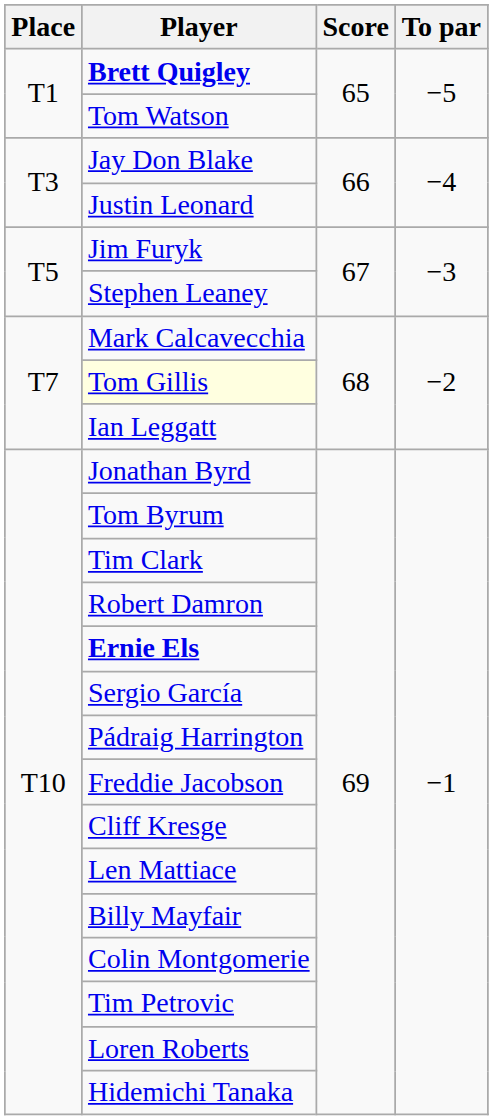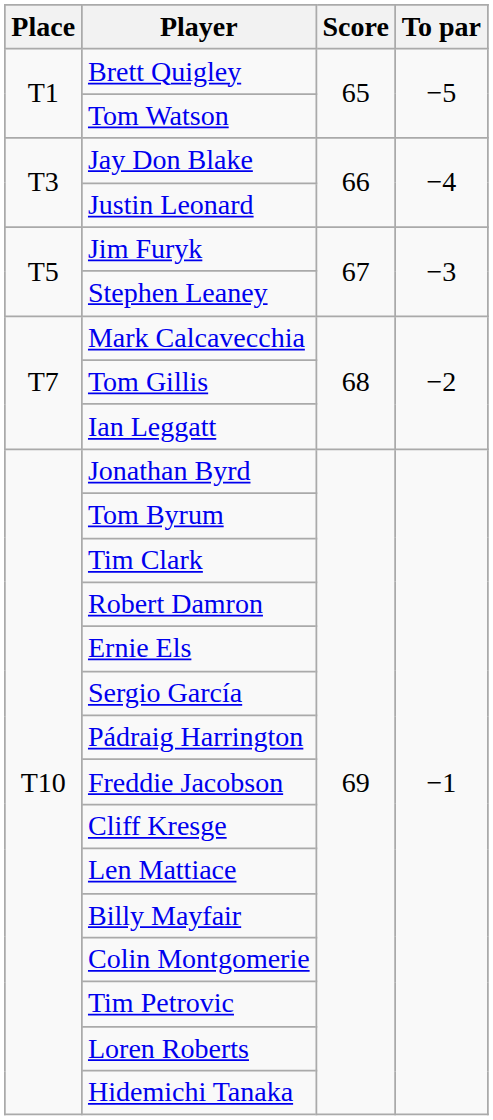Brett Quigley | Player: bold -> normal
Tom Gillis | Player: lightyellow background -> no background
Ernie Els | Player: bold -> normal
